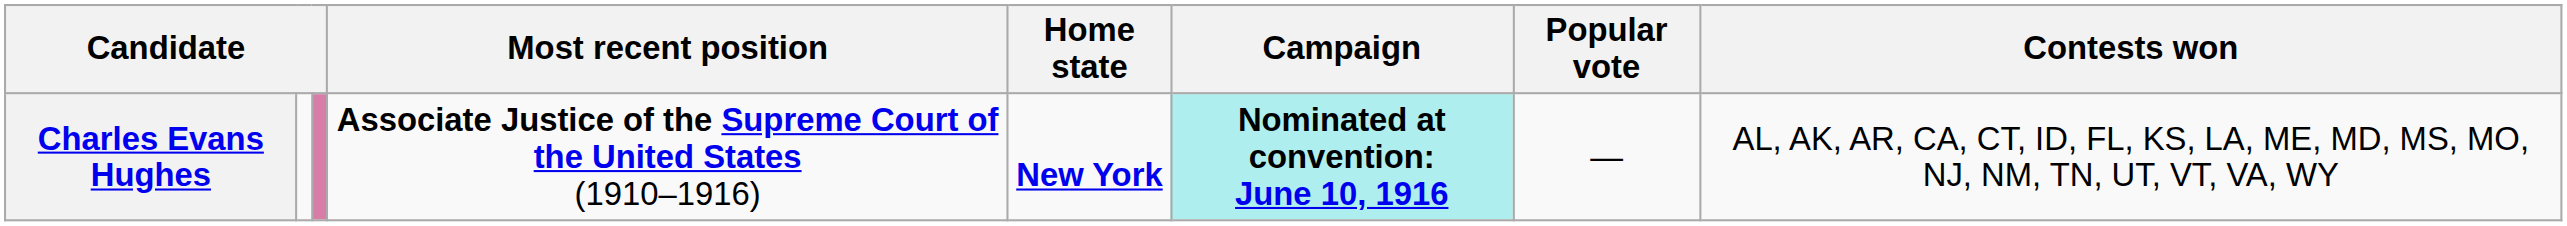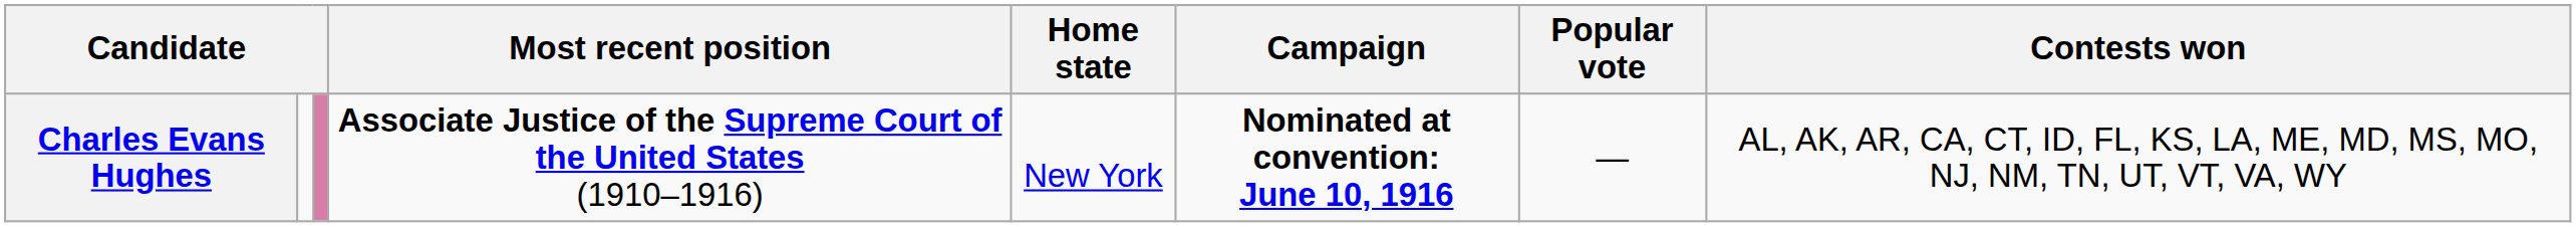Charles Evans Hughes | Home state: bold -> normal
Charles Evans Hughes | Campaign: paleturquoise background -> no background
